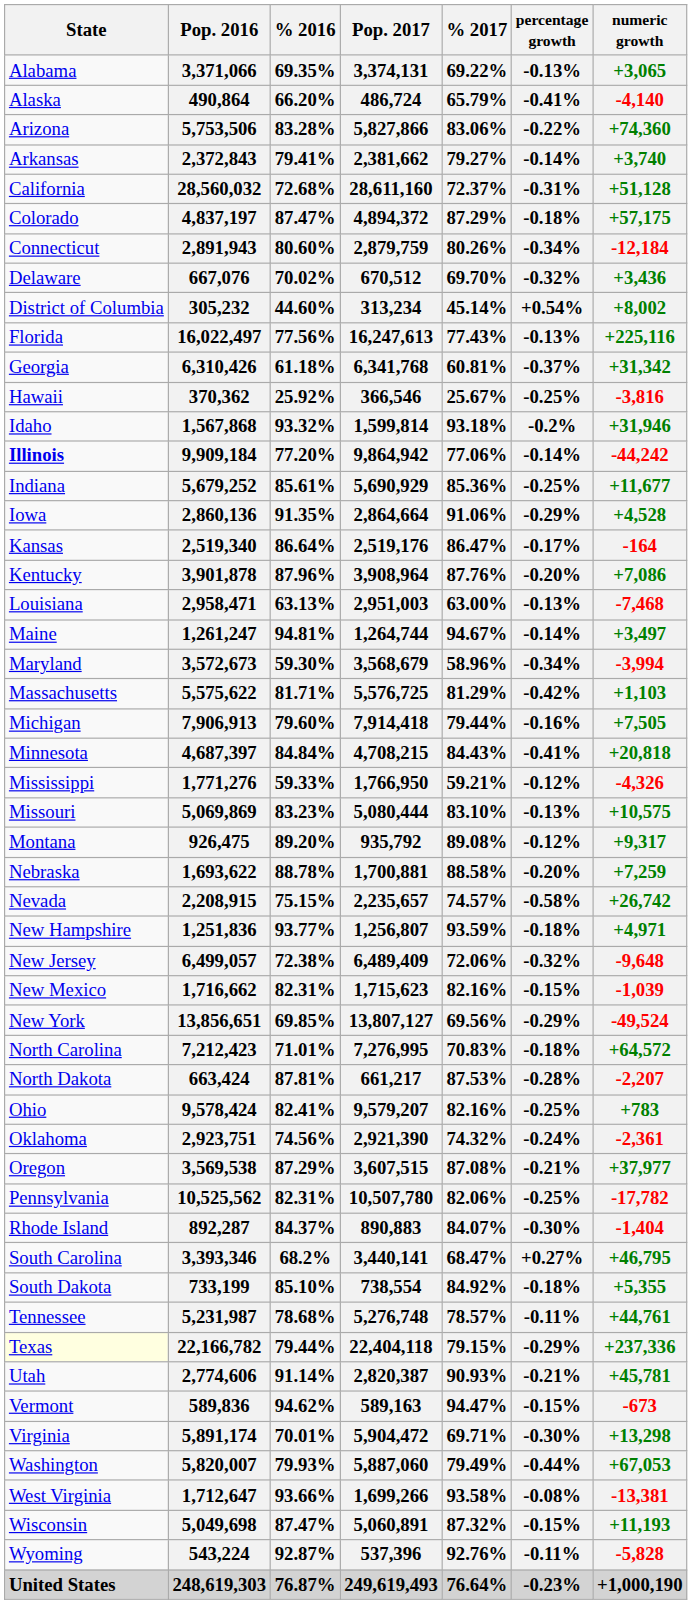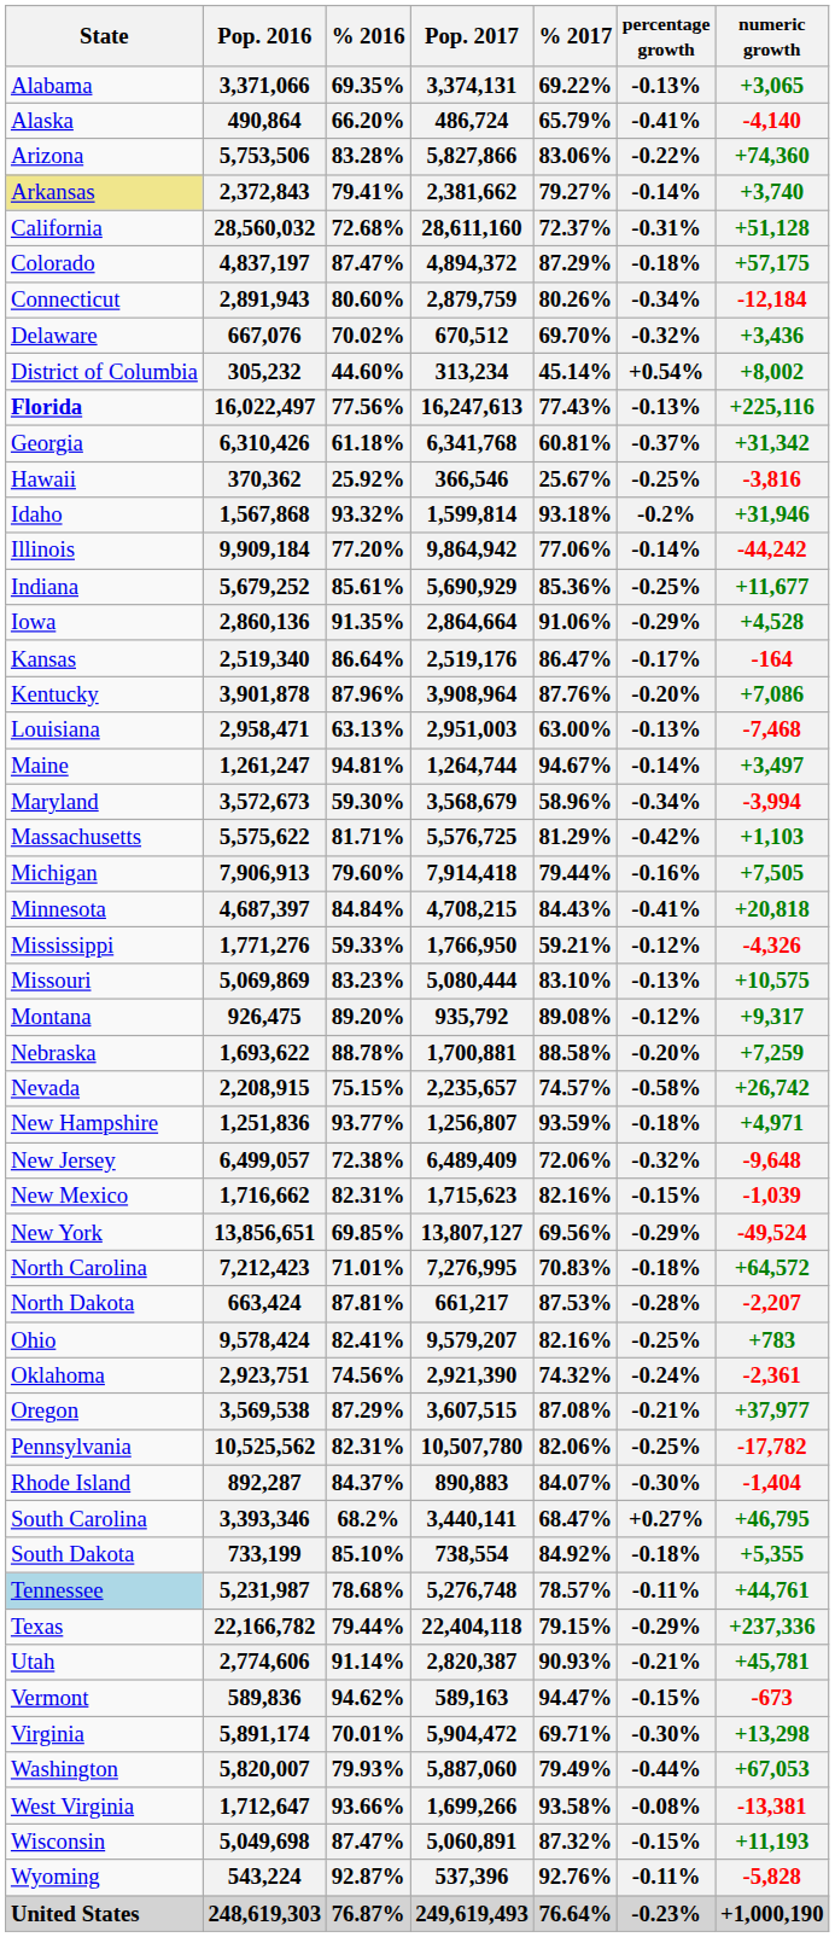2,372,843 | State: no background -> khaki background
16,022,497 | State: normal -> bold
9,909,184 | State: bold -> normal
5,231,987 | State: no background -> lightblue background
22,166,782 | State: lightyellow background -> no background
